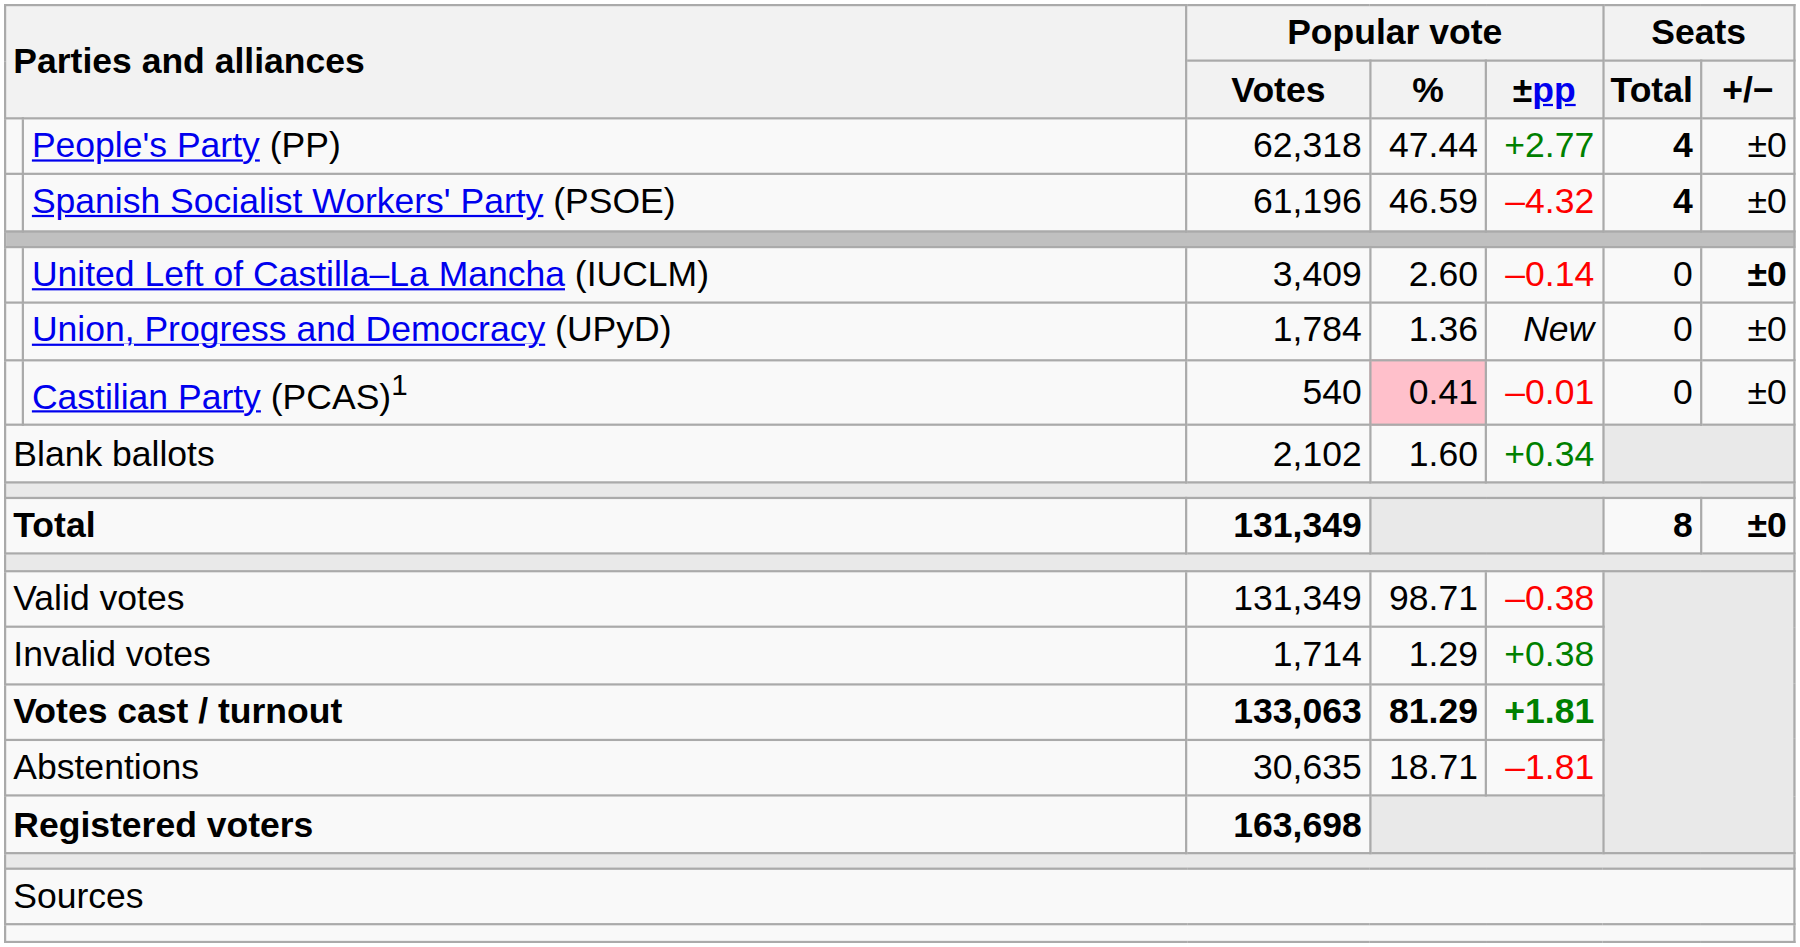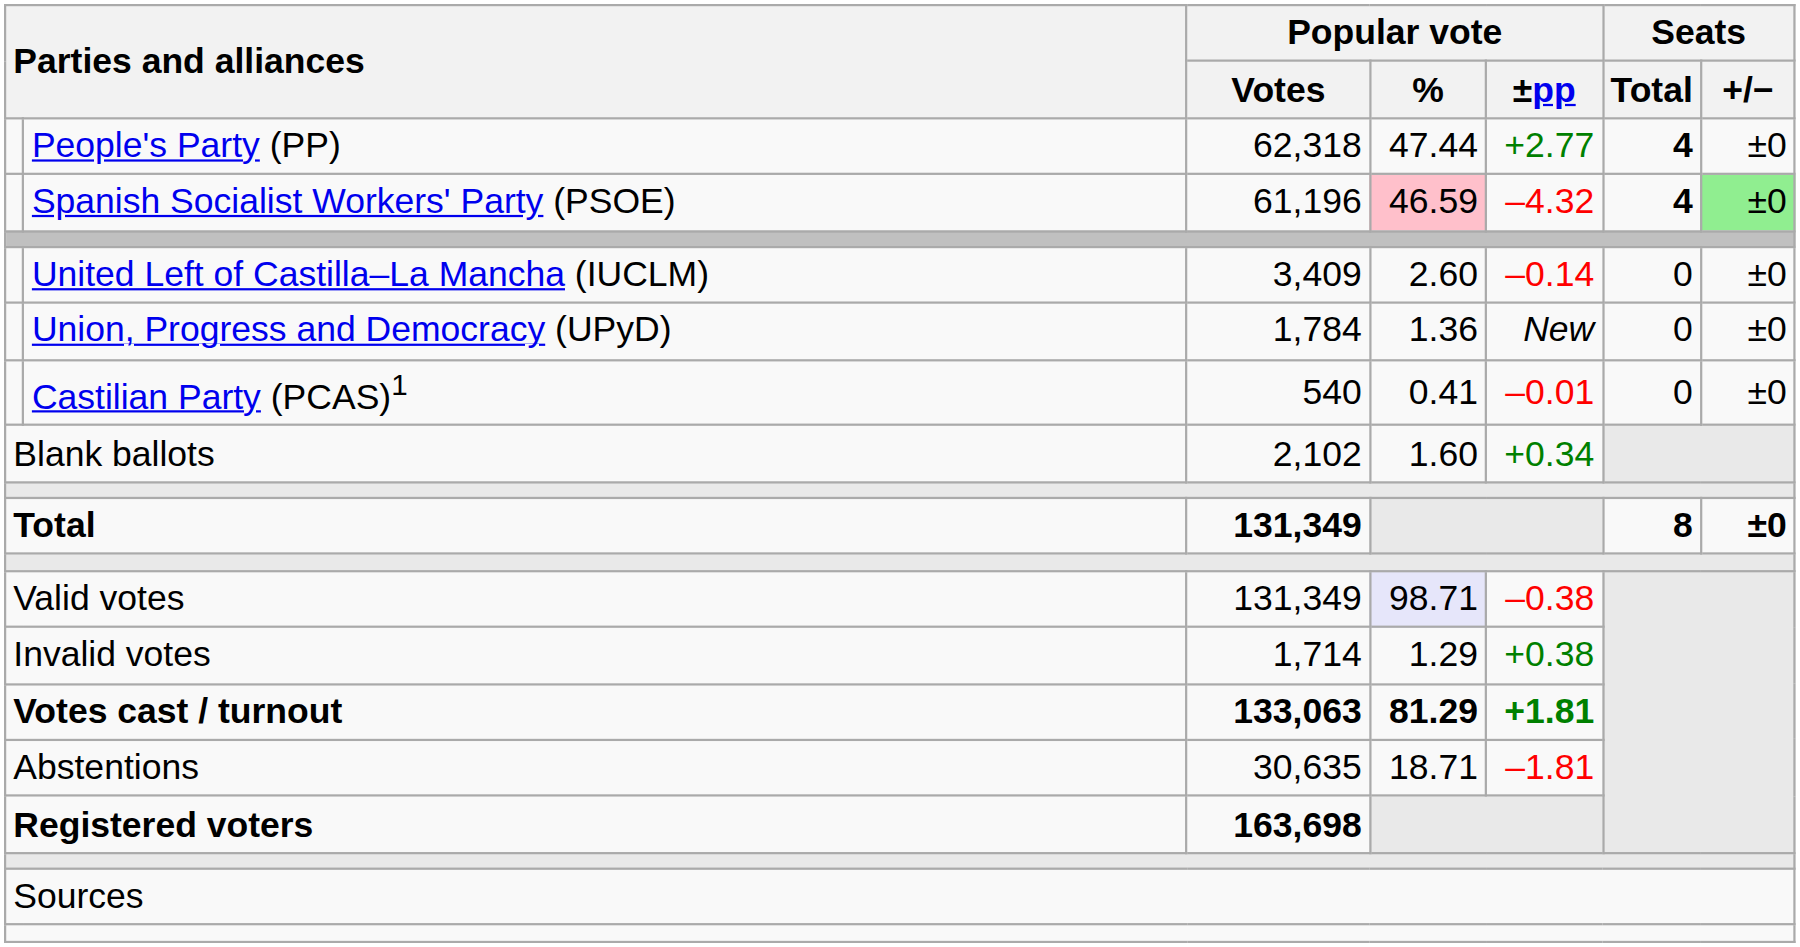Spanish Socialist Workers' Party (PSOE) | Popular vote / %: no background -> pink background
Spanish Socialist Workers' Party (PSOE) | Seats / +/−: no background -> lightgreen background
United Left of Castilla–La Mancha (IUCLM) | Seats / +/−: bold -> normal
Castilian Party (PCAS)1 | Popular vote / %: pink background -> no background
Valid votes | Popular vote / %: no background -> lavender background
